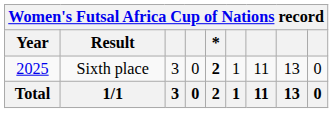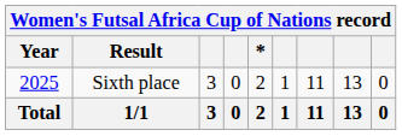Sixth place | *: bold -> normal
